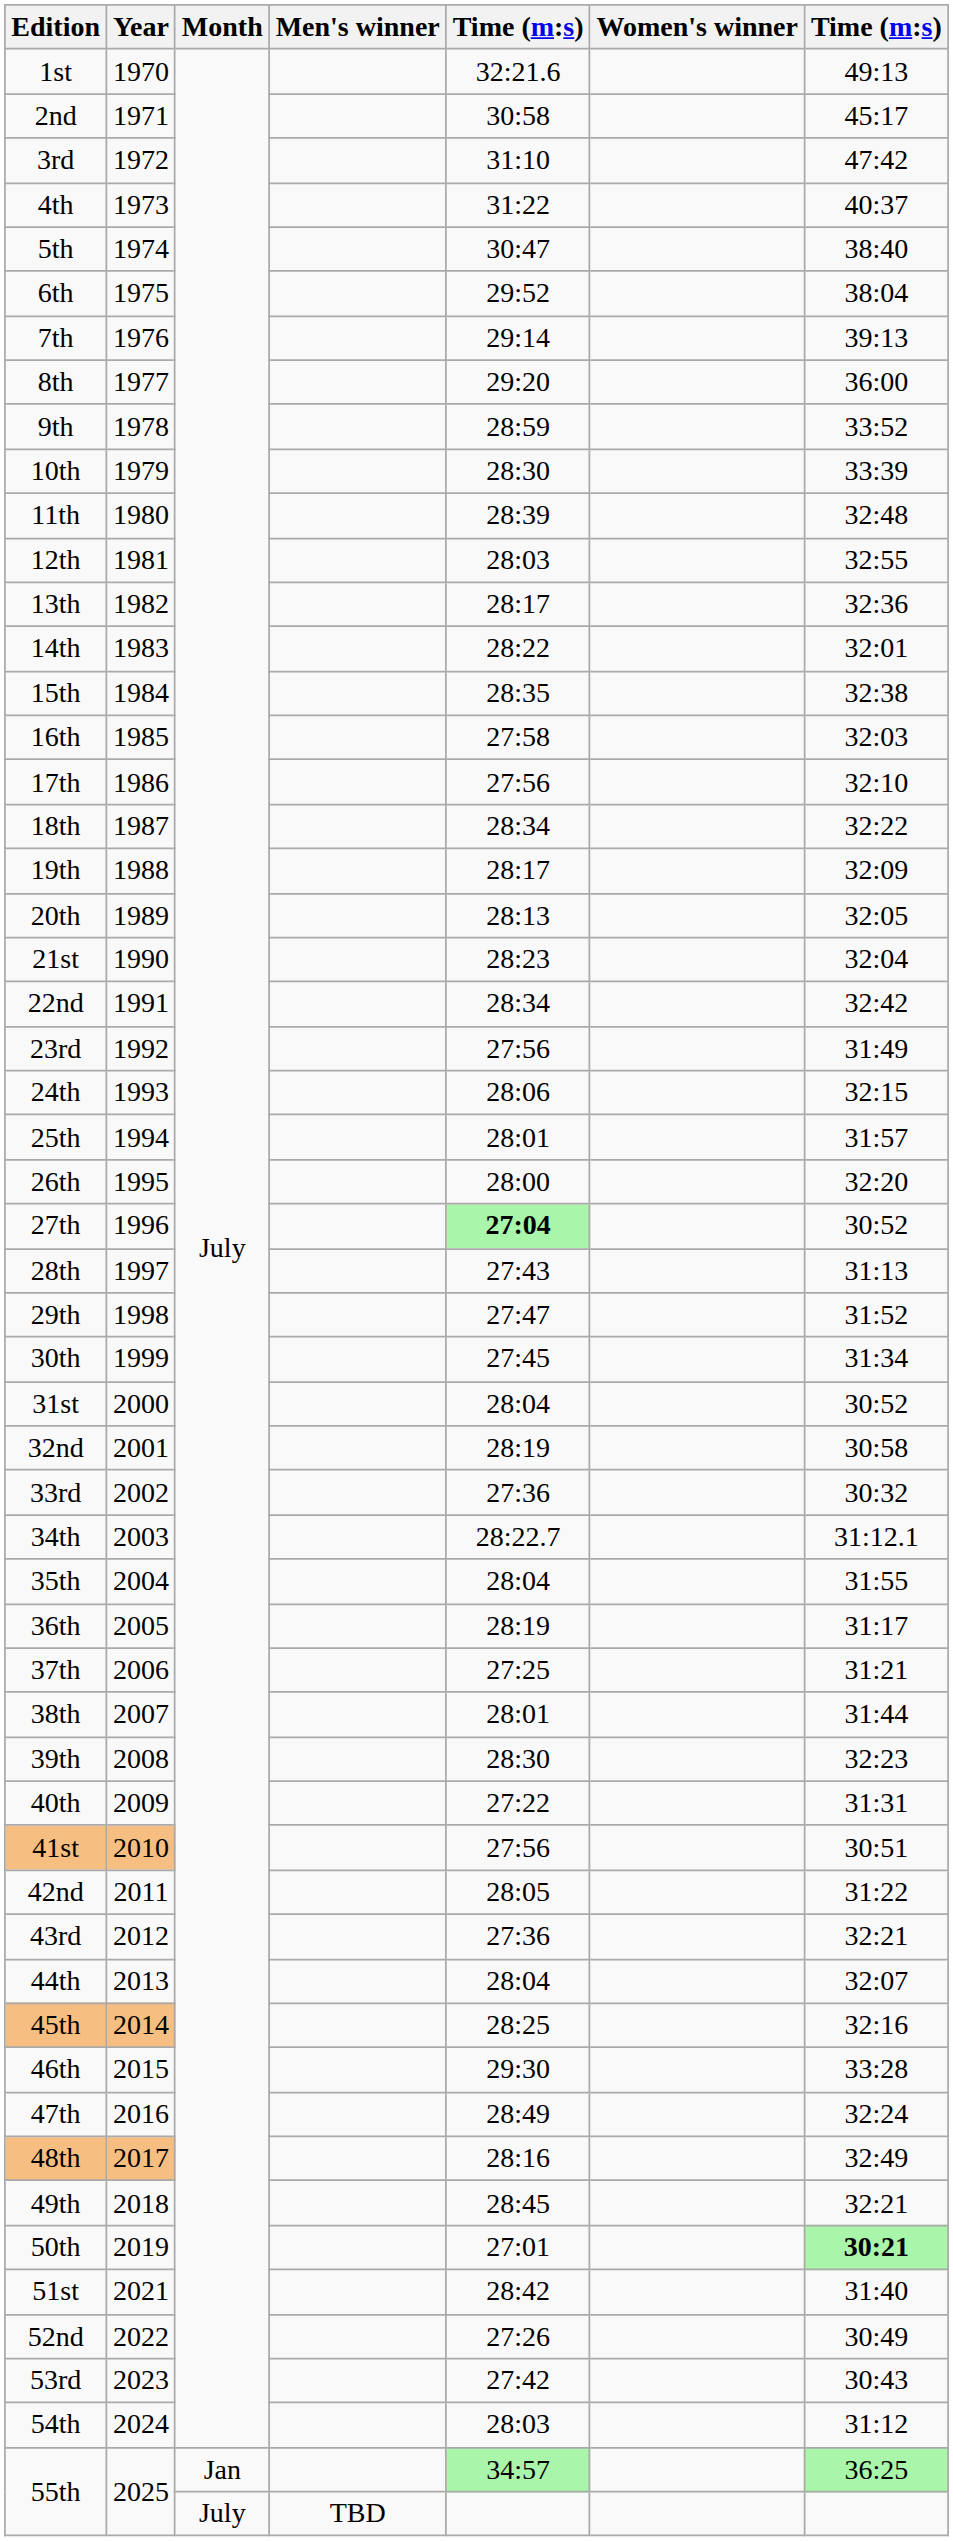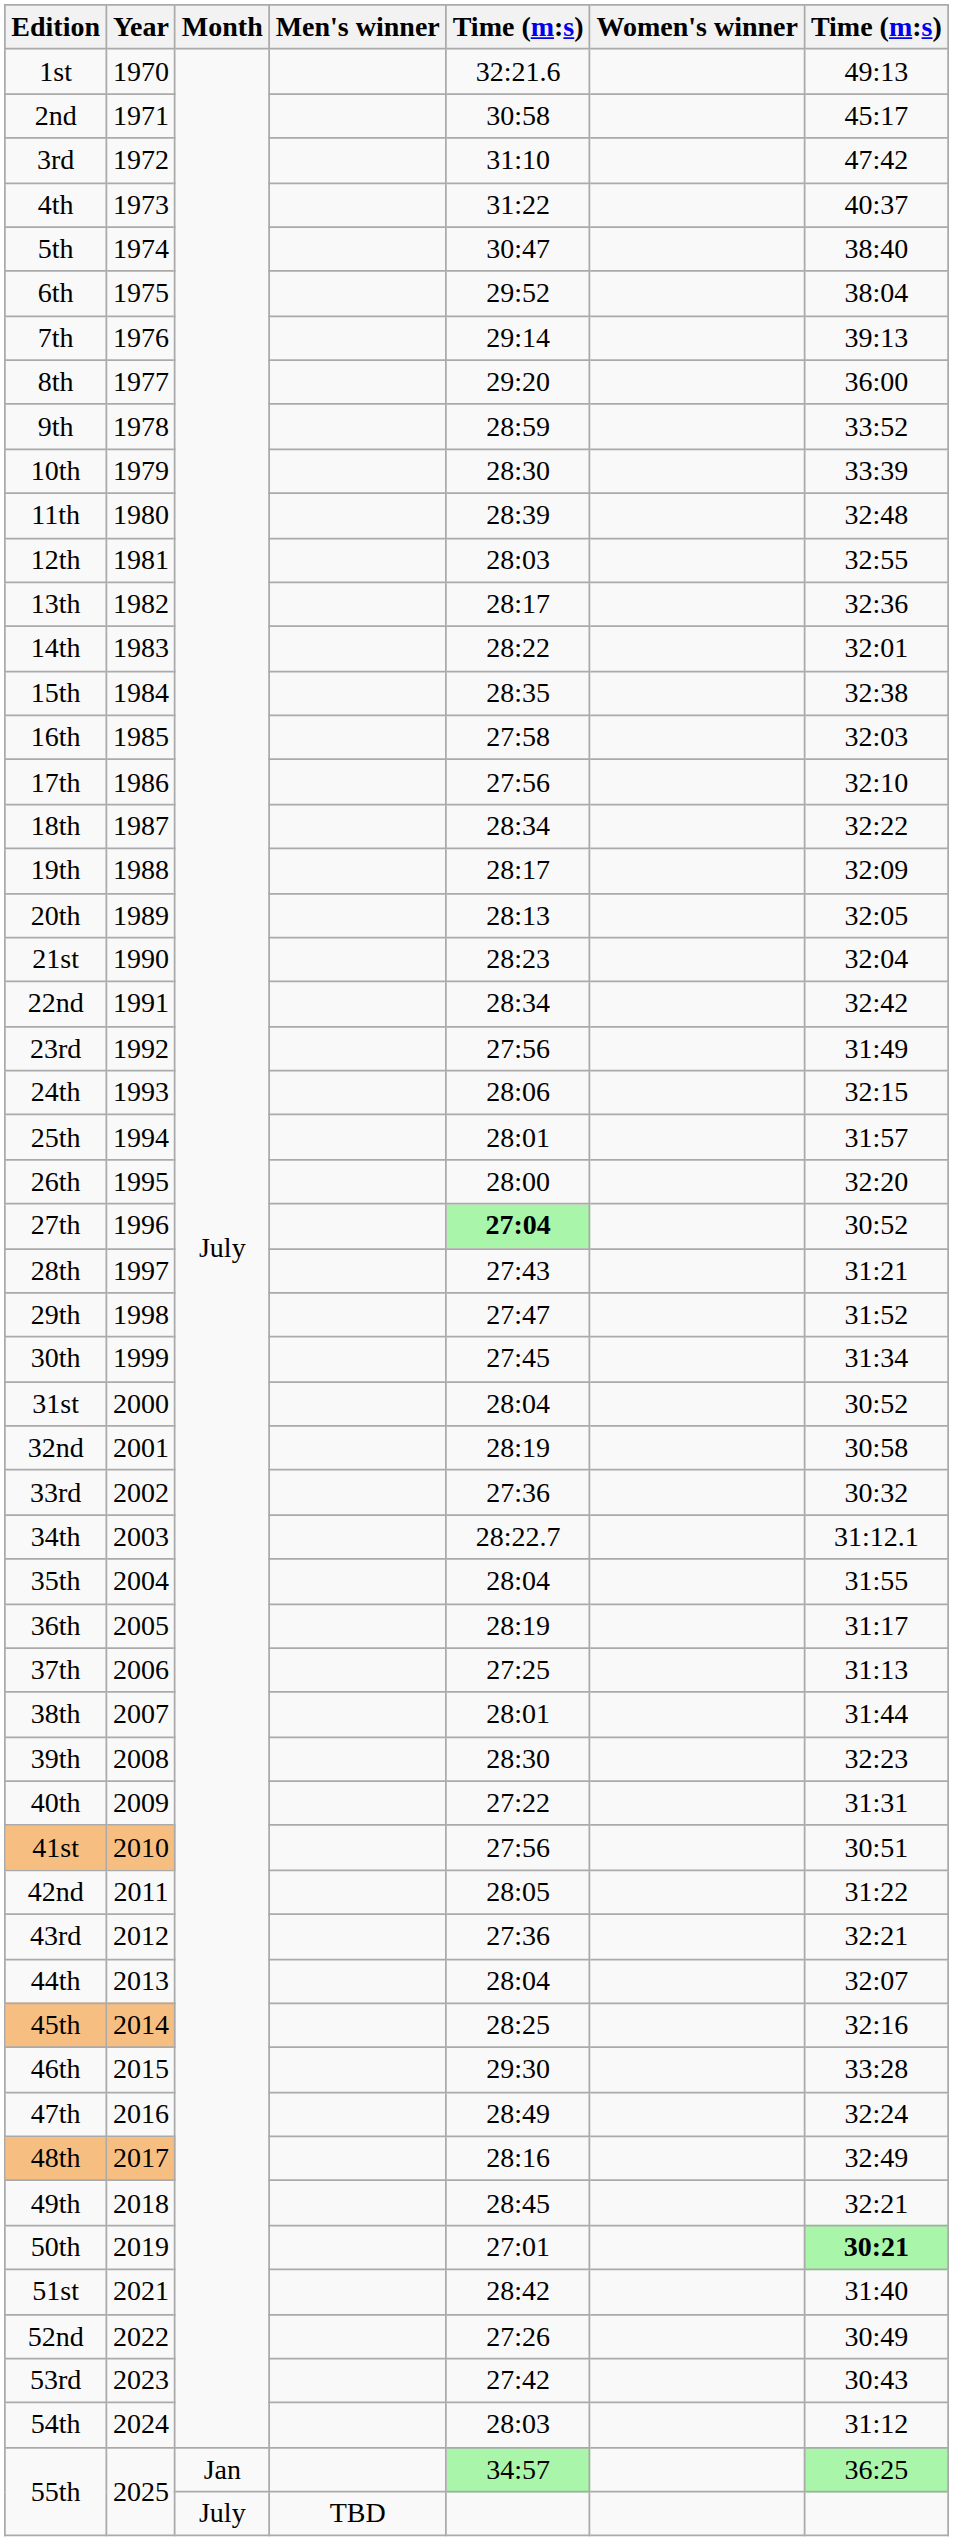28th | column 7: 31:13 -> 31:21
37th | column 7: 31:21 -> 31:13
